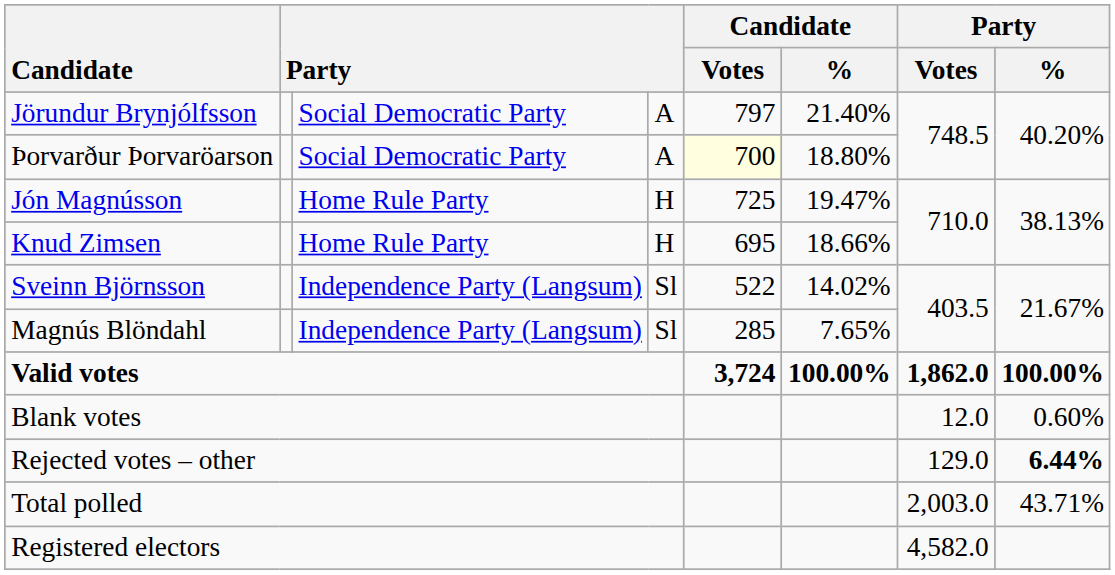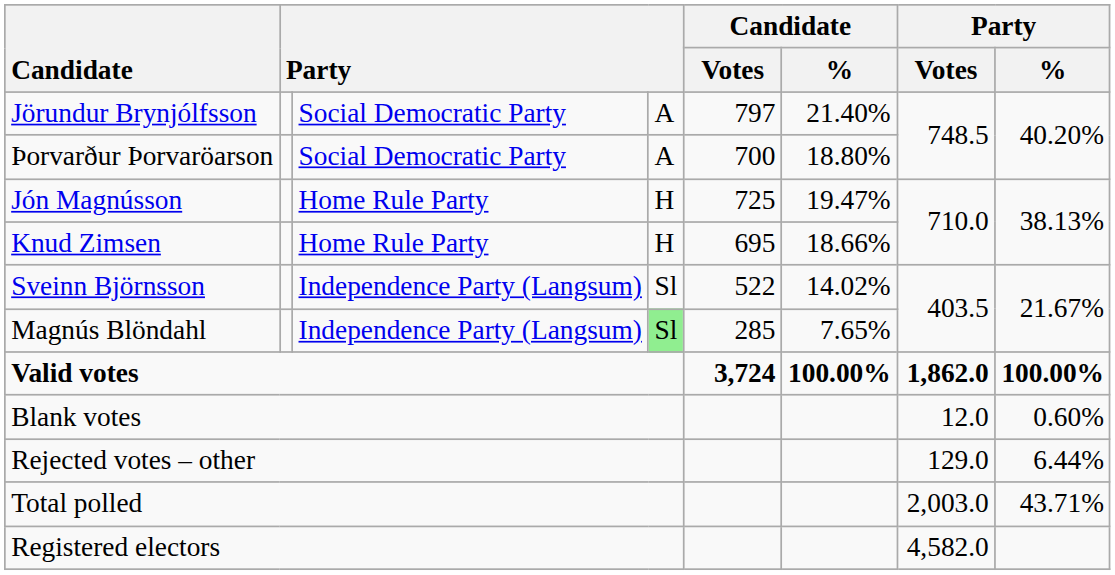Þorvarður Þorvaröarson | Candidate / Votes: lightyellow background -> no background
Magnús Blöndahl | column 4: no background -> lightgreen background
Rejected votes – other | Party / %: bold -> normal
